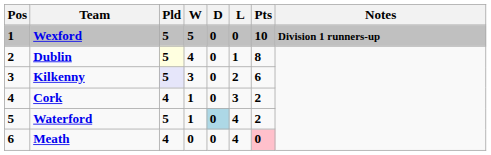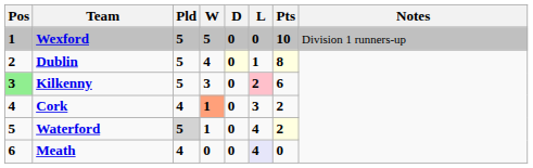Wexford | Notes: bold -> normal
Dublin | Pld: lightyellow background -> no background
Dublin | D: no background -> lightyellow background
Dublin | Pts: no background -> lightyellow background
Kilkenny | Pos: no background -> lightgreen background
Kilkenny | Pld: lavender background -> no background
Kilkenny | L: no background -> pink background
Cork | W: no background -> lightsalmon background
Waterford | Pld: no background -> lightgrey background
Waterford | D: lightblue background -> no background
Waterford | Pts: no background -> lightyellow background
Meath | L: no background -> lavender background
Meath | Pts: pink background -> no background
